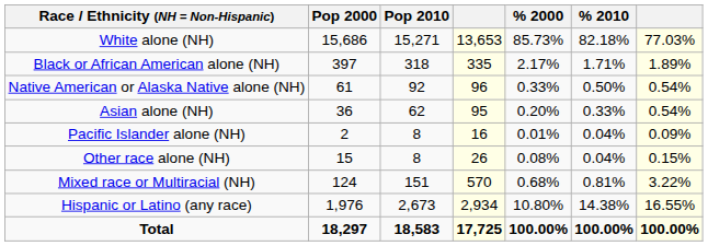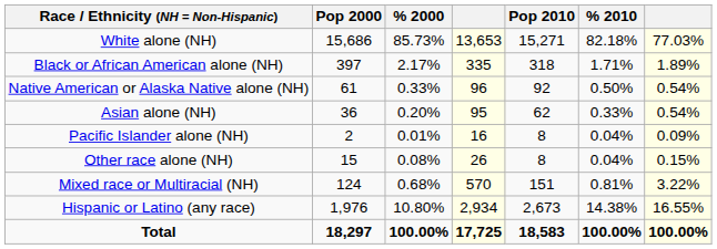columns swapped: Pop 2010 <-> % 2000
